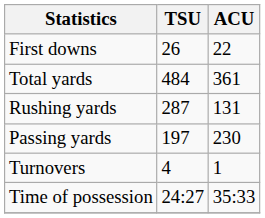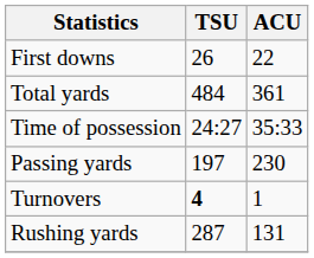rows swapped: Rushing yards <-> Time of possession
Turnovers | TSU: normal -> bold
